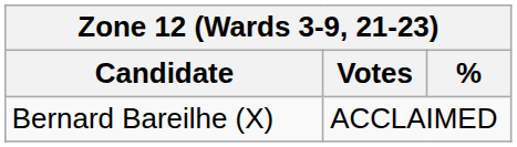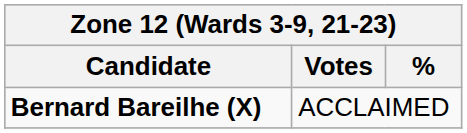Bernard Bareilhe (X) | Candidate: normal -> bold
